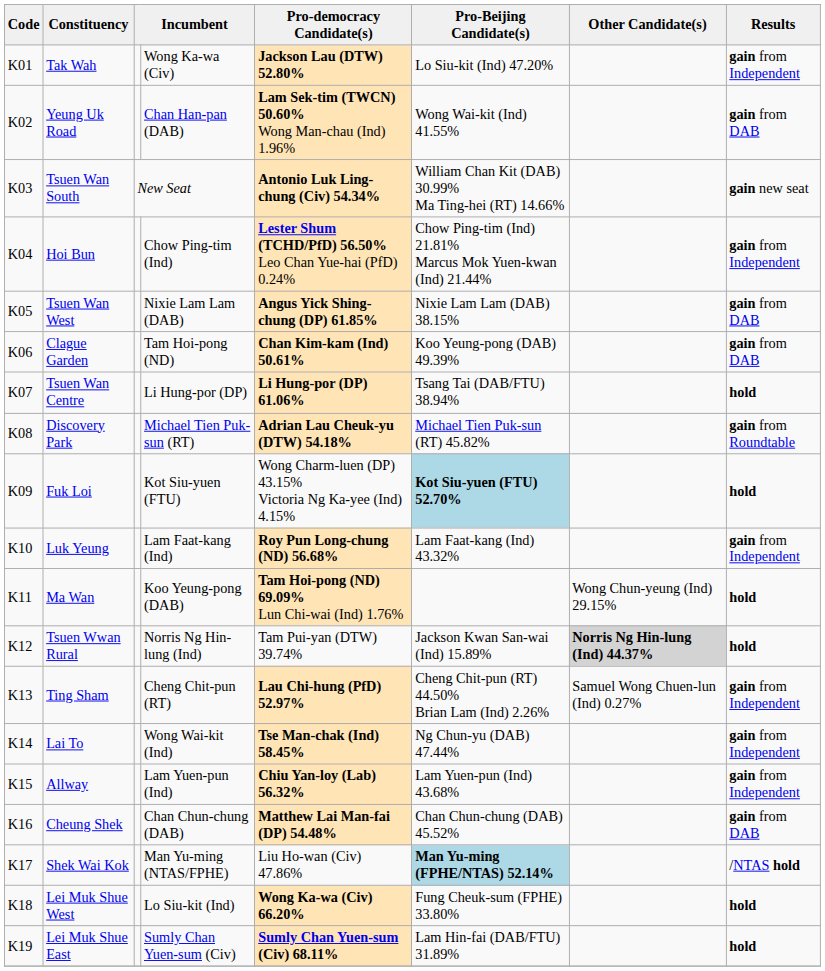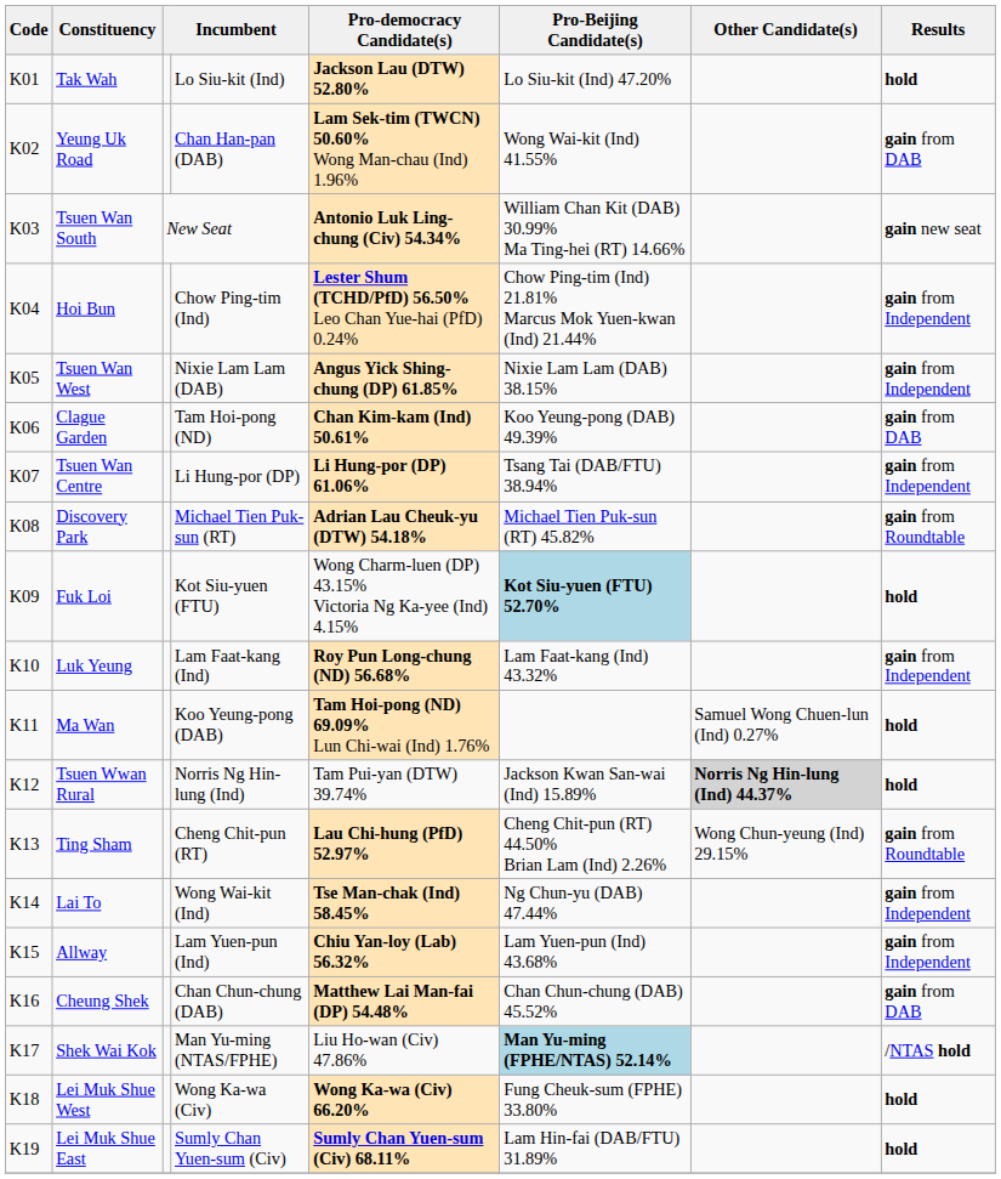Tak Wah | column 4: Wong Ka-wa (Civ) -> Lo Siu-kit (Ind)
Tak Wah | column 8: gain from Independent -> hold
Tsuen Wan West | column 8: gain from DAB -> gain from Independent
Tsuen Wan Centre | column 8: hold -> gain from Independent
Ma Wan | Other Candidate(s): Wong Chun-yeung (Ind) 29.15% -> Samuel Wong Chuen-lun (Ind) 0.27%
Ting Sham | Other Candidate(s): Samuel Wong Chuen-lun (Ind) 0.27% -> Wong Chun-yeung (Ind) 29.15%
Ting Sham | column 8: gain from Independent -> gain from Roundtable
Lei Muk Shue West | column 4: Lo Siu-kit (Ind) -> Wong Ka-wa (Civ)
